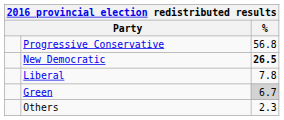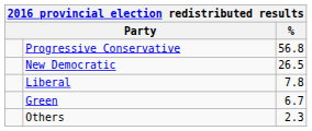New Democratic | %: bold -> normal
Green | %: lightgrey background -> no background
